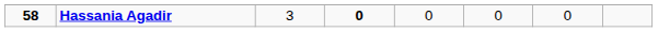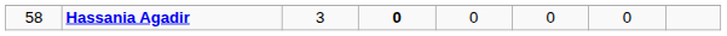Hassania Agadir | column 1: bold -> normal
